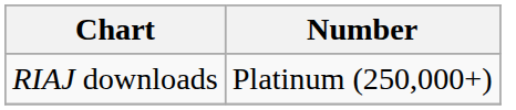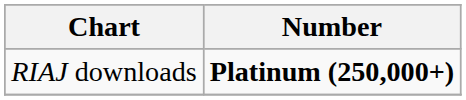RIAJ downloads | Number: normal -> bold
